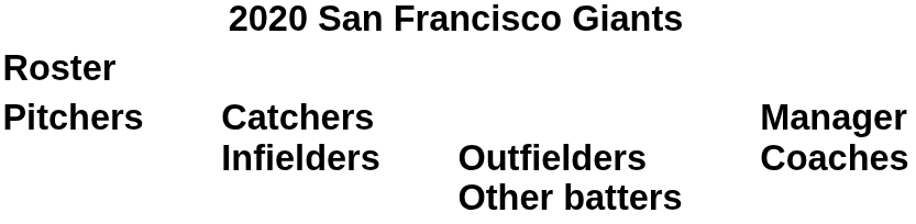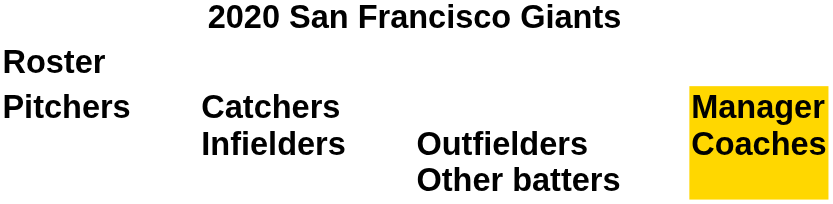Pitchers | column 4: no background -> gold background
